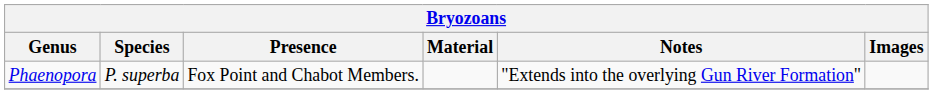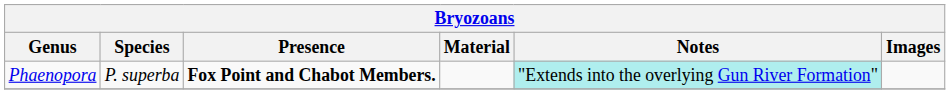Phaenopora | Presence: normal -> bold
Phaenopora | Notes: no background -> paleturquoise background
